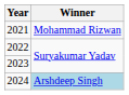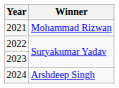2024 | Winner: lightblue background -> no background
